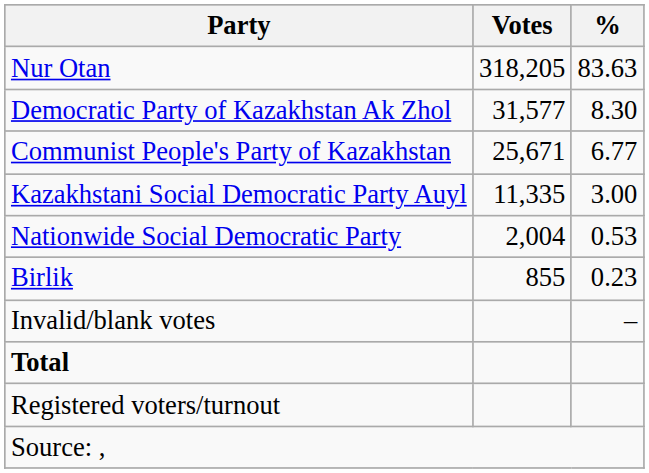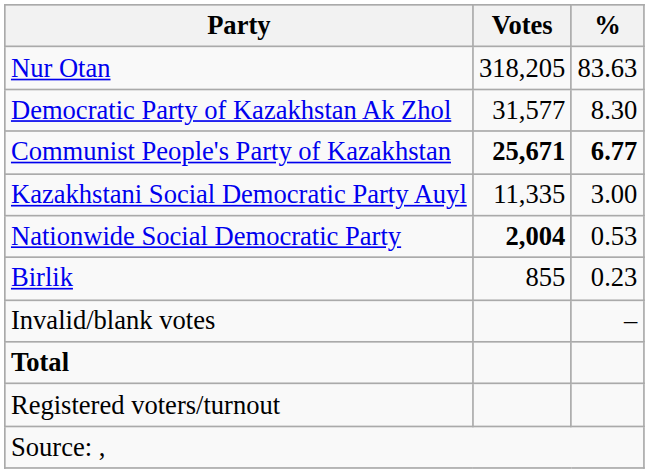Communist People's Party of Kazakhstan | Votes: normal -> bold
Communist People's Party of Kazakhstan | %: normal -> bold
Nationwide Social Democratic Party | Votes: normal -> bold
